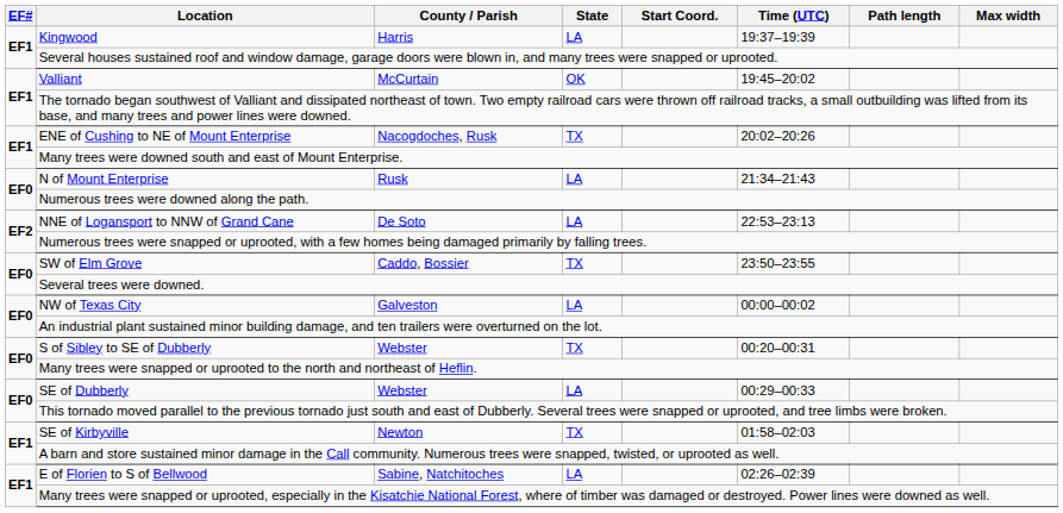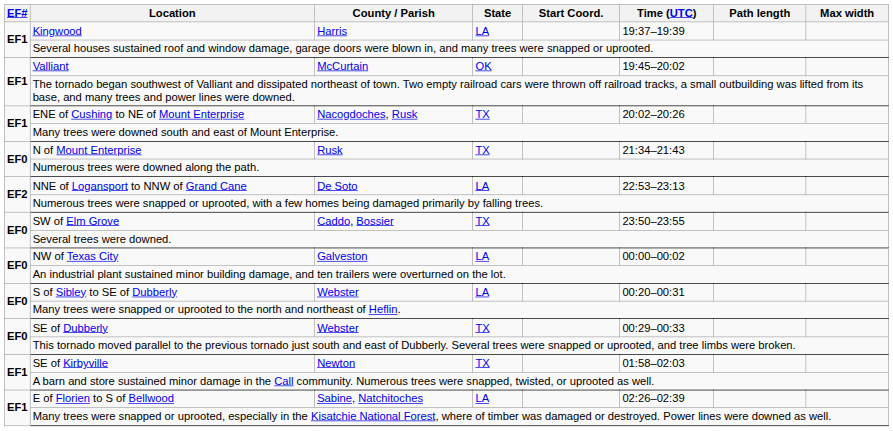N of Mount Enterprise | State: LA -> TX
S of Sibley to SE of Dubberly | State: TX -> LA
SE of Dubberly | State: LA -> TX
